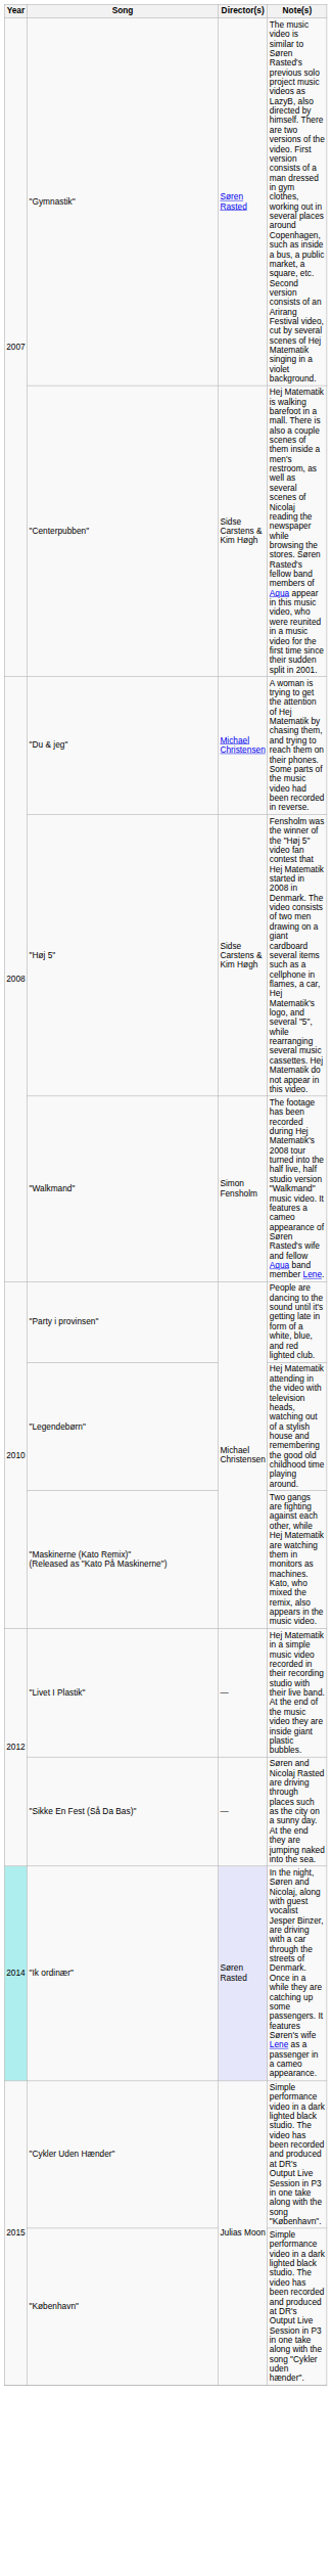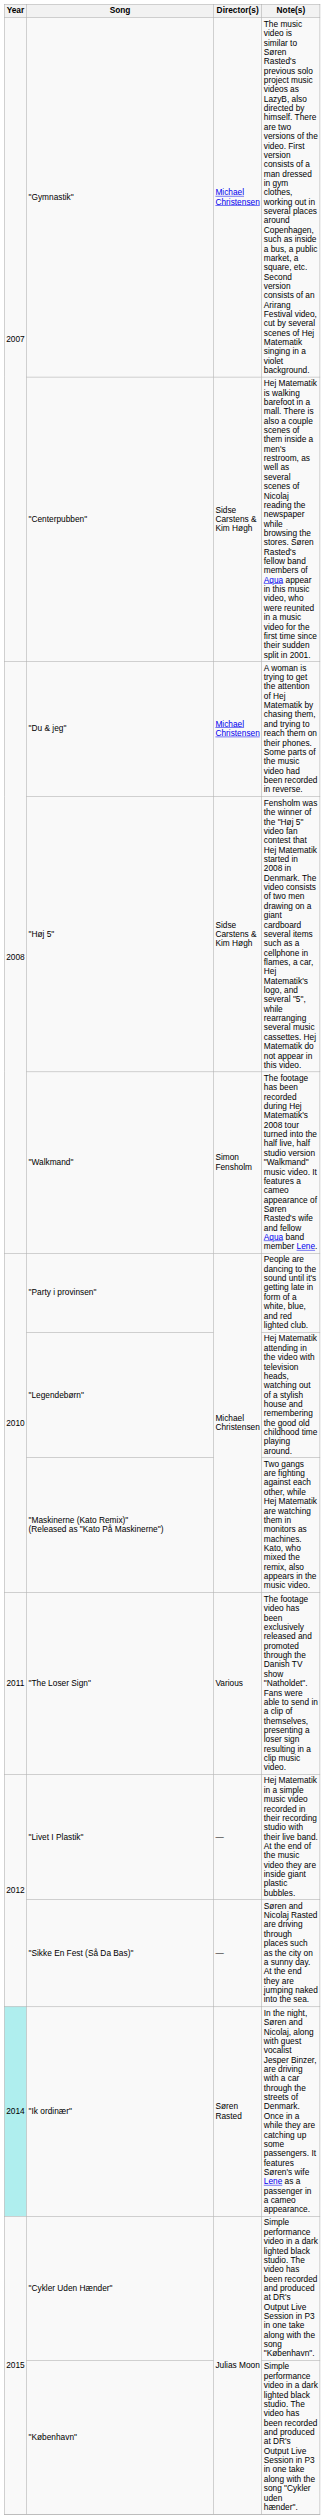"Gymnastik" | Director(s): Søren Rasted -> Michael Christensen
+ row: 2011 | "The Loser Sign" | Various | The footage video has been exclusively released and promoted through the Danish TV show "Natholdet". Fans were able to send in a clip of themselves, presenting a loser sign resulting in a clip music video.
"Ik ordinær" | Director(s): lavender background -> no background
